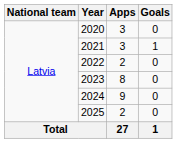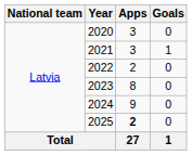2025 | Apps: normal -> bold
